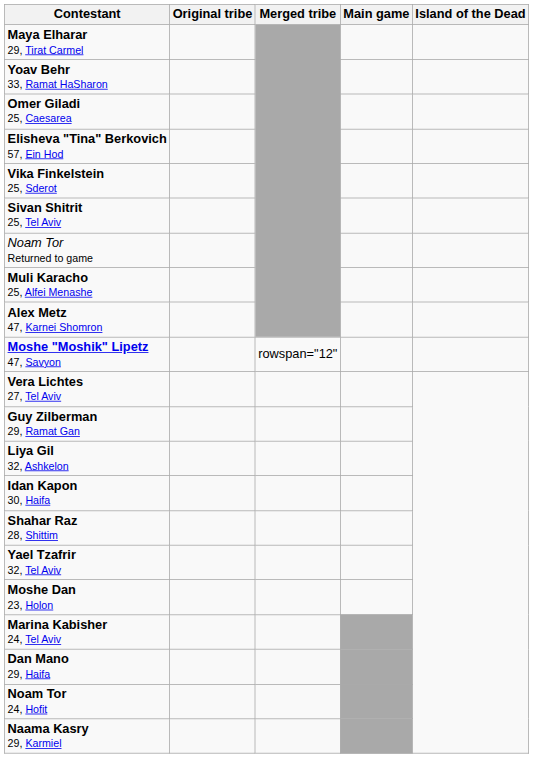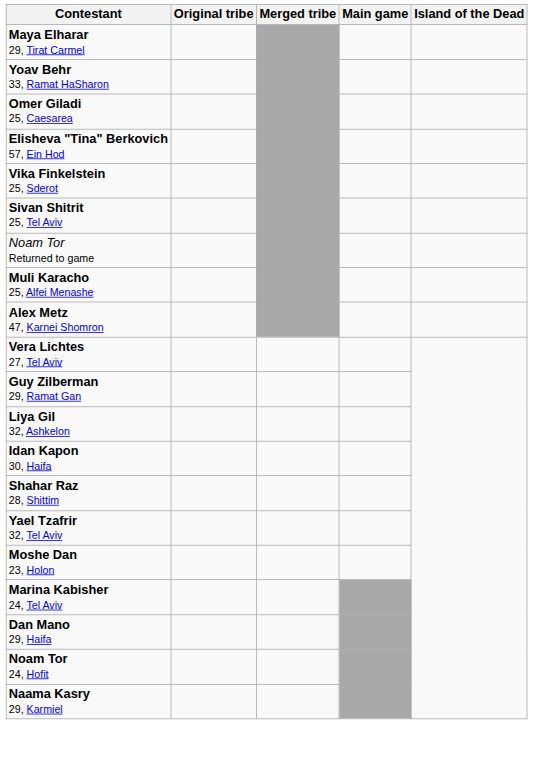- row: Moshe "Moshik" Lipetz 47, Savyon | rowspan="12"
